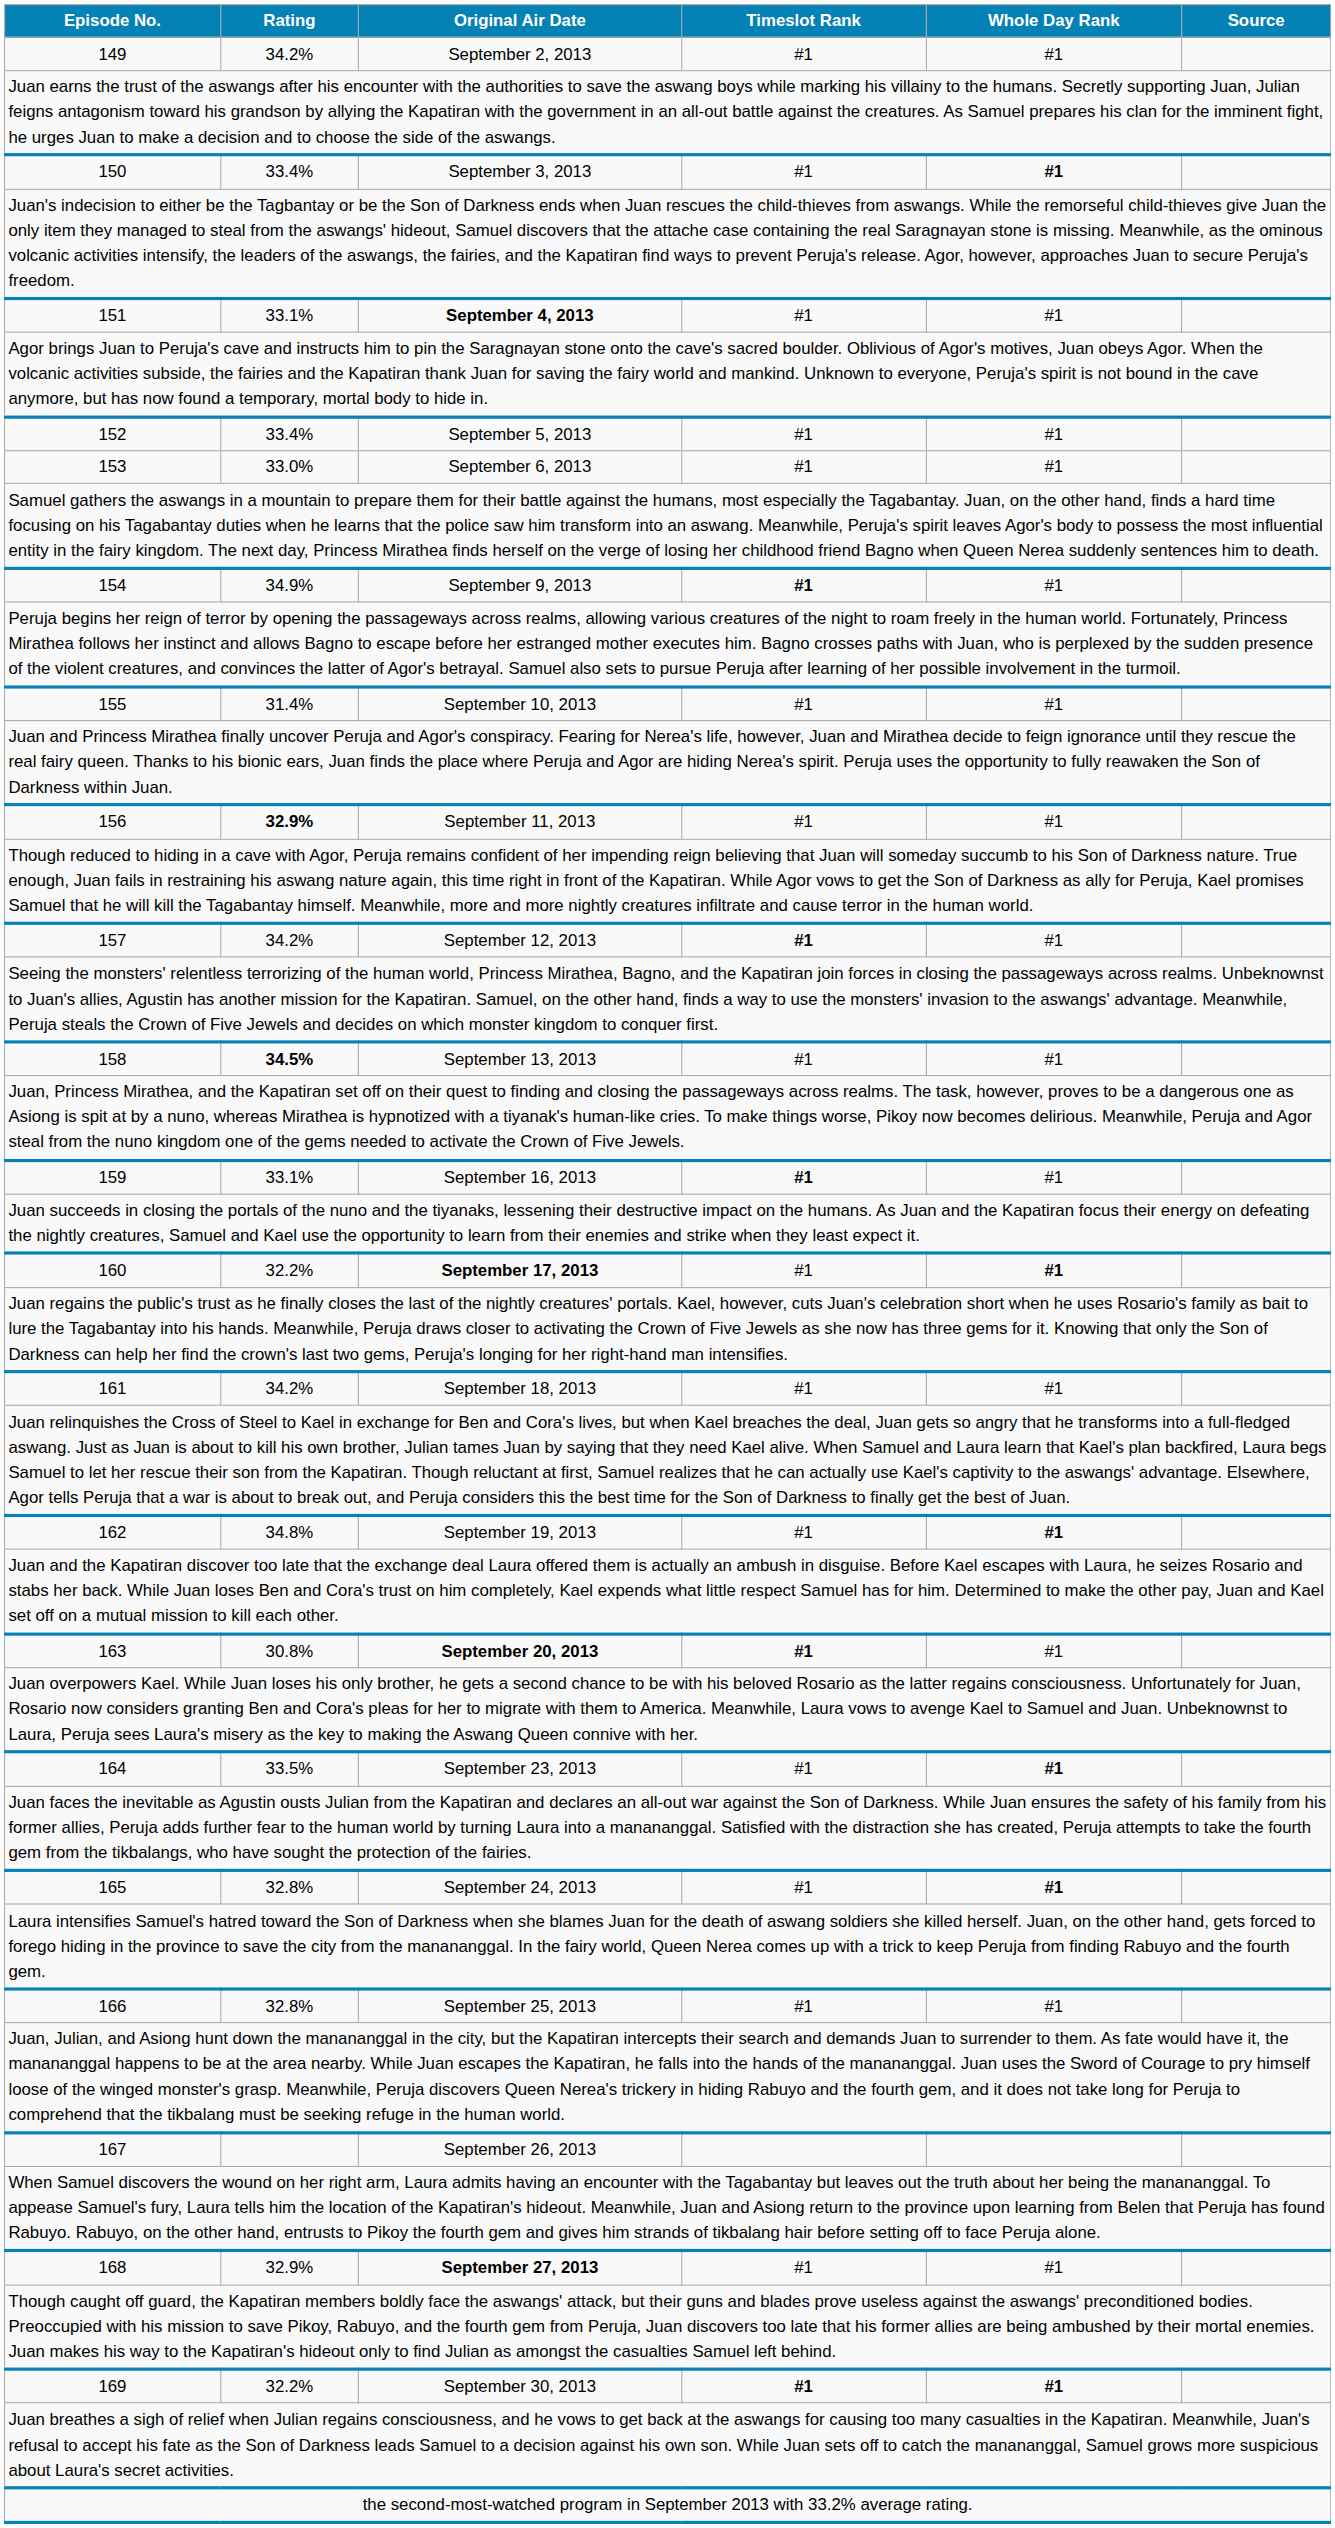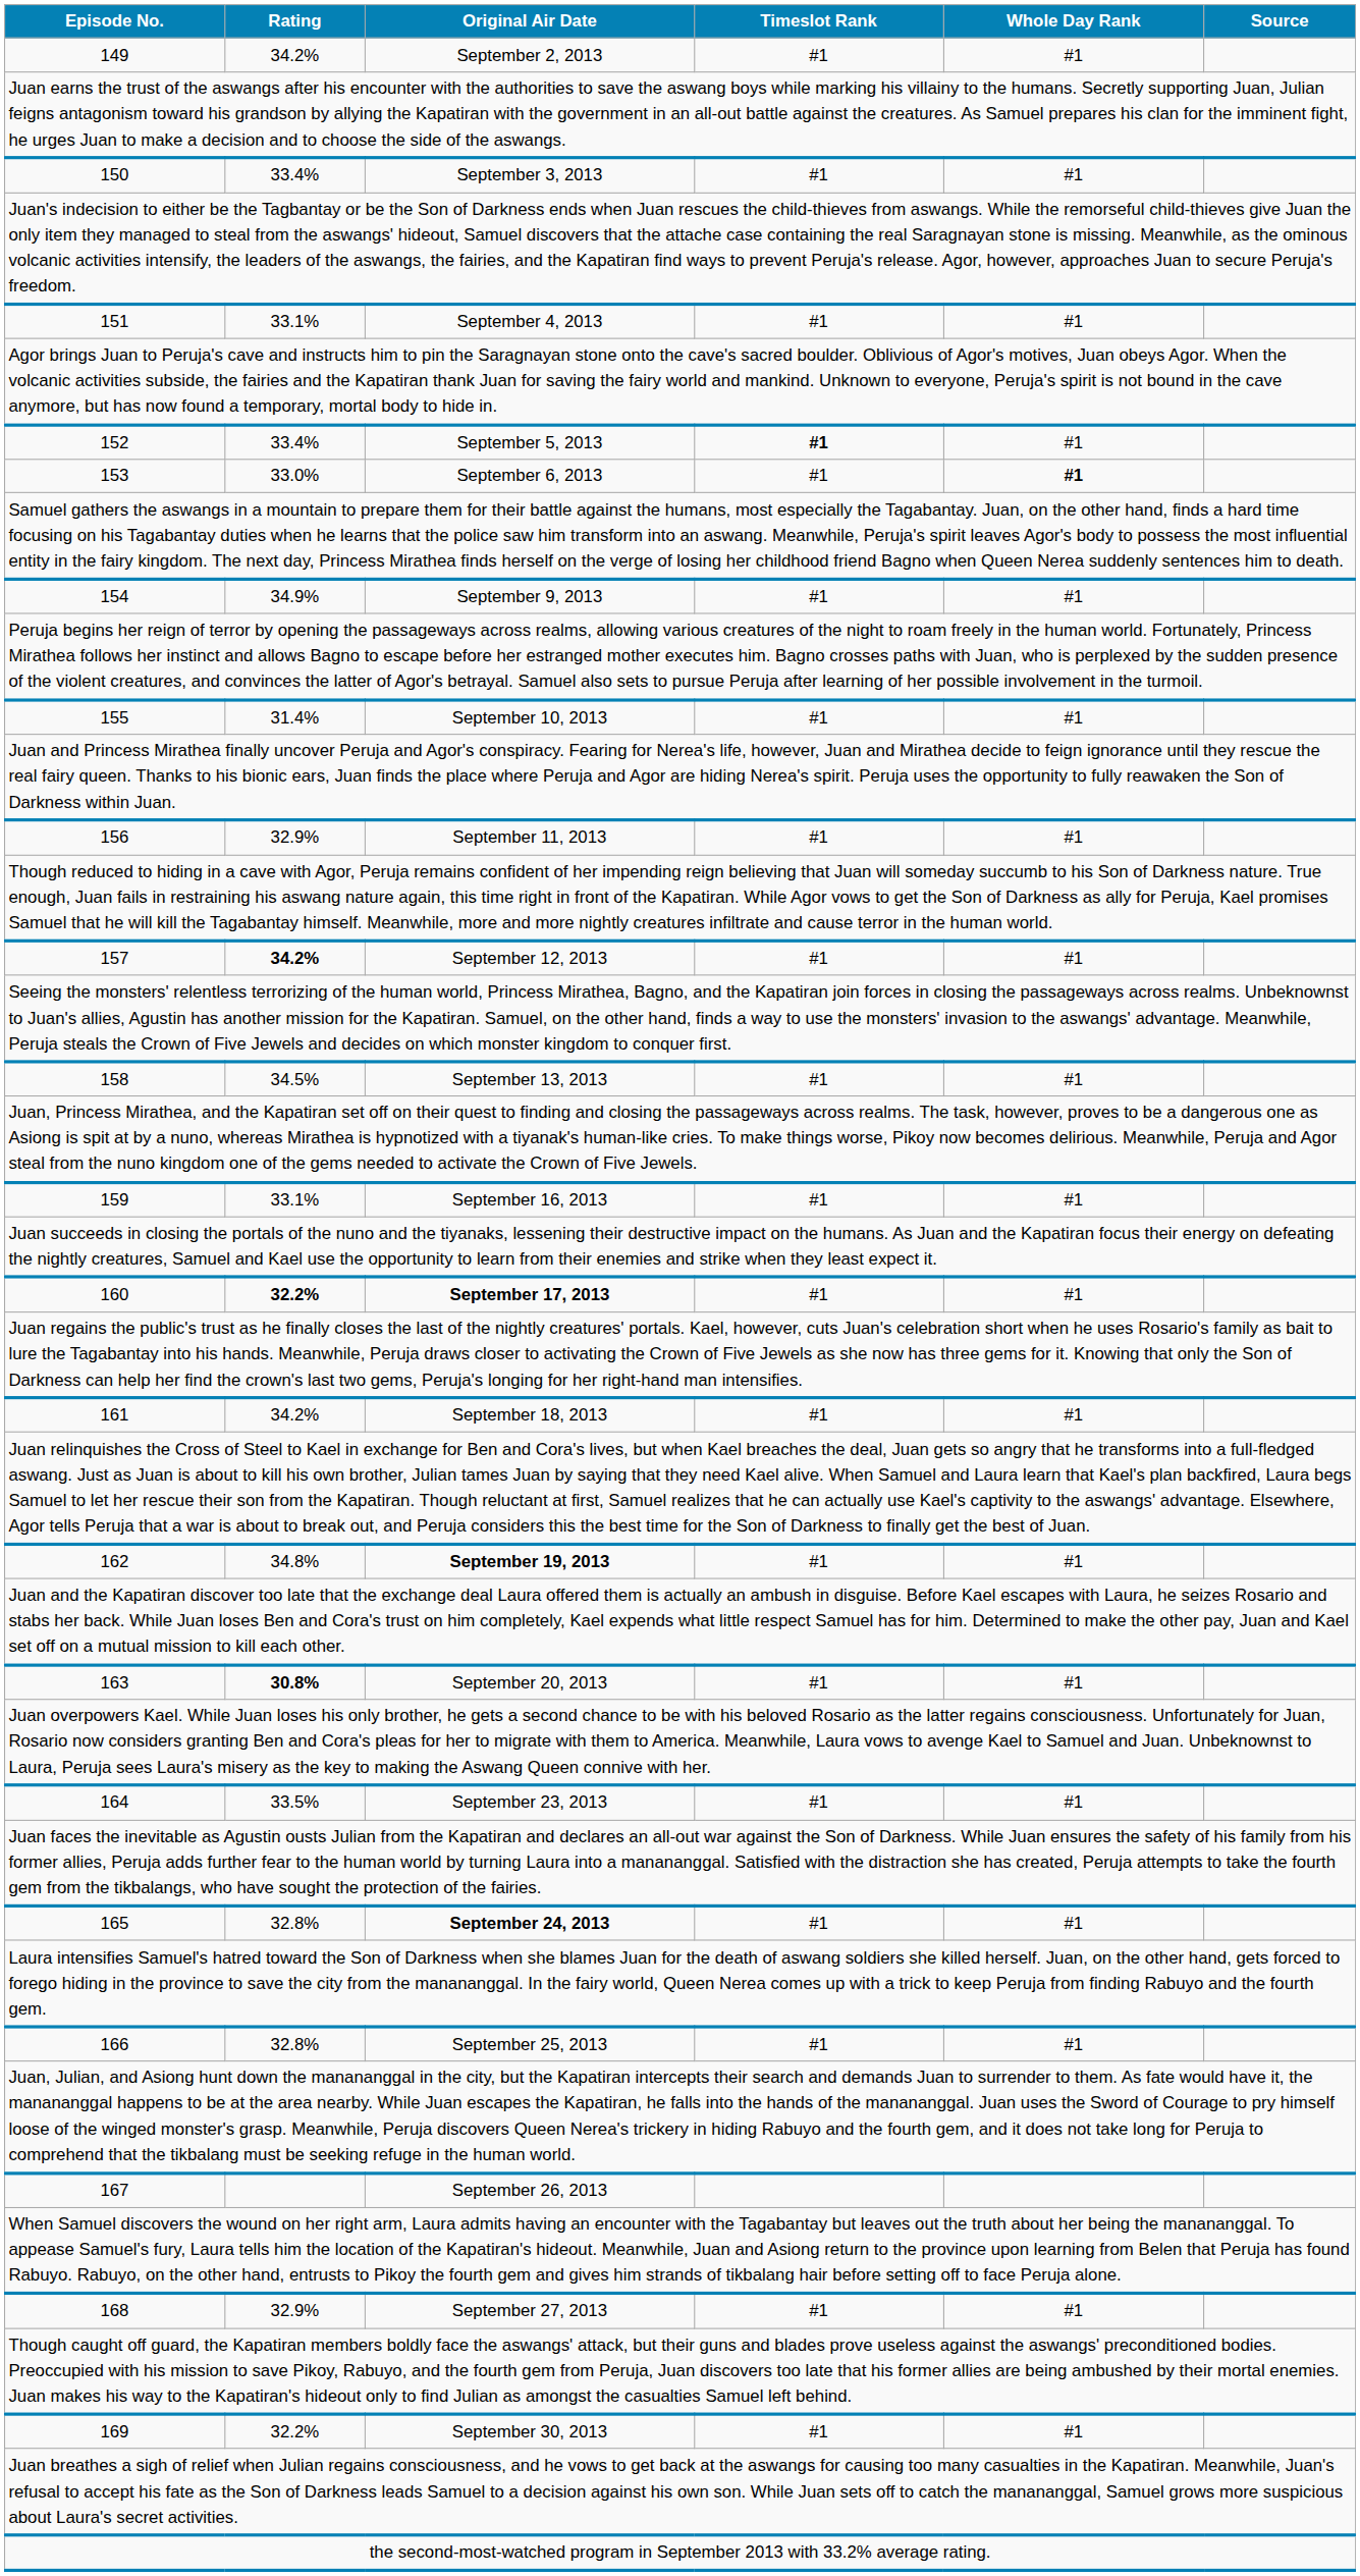150 | Whole Day Rank: bold -> normal
151 | Original Air Date: bold -> normal
152 | Timeslot Rank: normal -> bold
153 | Whole Day Rank: normal -> bold
154 | Timeslot Rank: bold -> normal
156 | Rating: bold -> normal
157 | Rating: normal -> bold
157 | Timeslot Rank: bold -> normal
158 | Rating: bold -> normal
159 | Timeslot Rank: bold -> normal
160 | Rating: normal -> bold
160 | Whole Day Rank: bold -> normal
162 | Original Air Date: normal -> bold
162 | Whole Day Rank: bold -> normal
163 | Rating: normal -> bold
163 | Original Air Date: bold -> normal
163 | Timeslot Rank: bold -> normal
164 | Whole Day Rank: bold -> normal
165 | Original Air Date: normal -> bold
165 | Whole Day Rank: bold -> normal
168 | Original Air Date: bold -> normal
169 | Timeslot Rank: bold -> normal
169 | Whole Day Rank: bold -> normal
